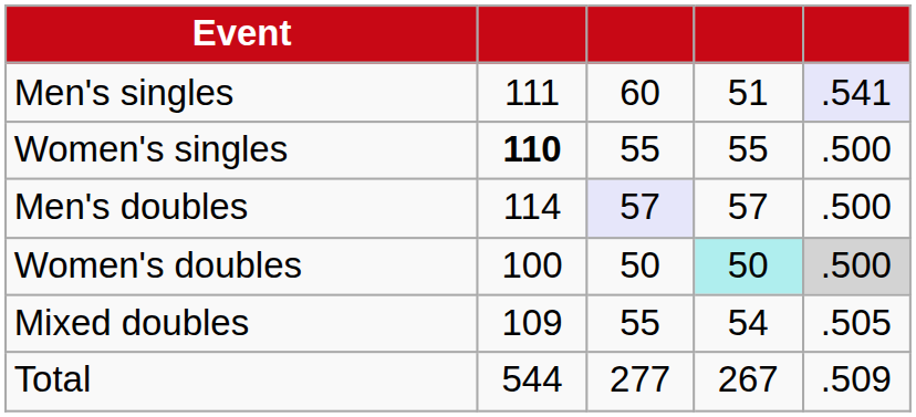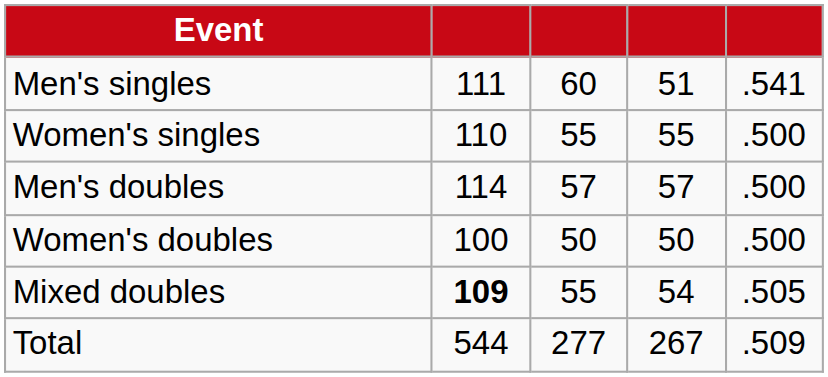Men's singles | column 5: lavender background -> no background
Women's singles | column 2: bold -> normal
Men's doubles | column 3: lavender background -> no background
Women's doubles | column 4: paleturquoise background -> no background
Women's doubles | column 5: lightgrey background -> no background
Mixed doubles | column 2: normal -> bold
